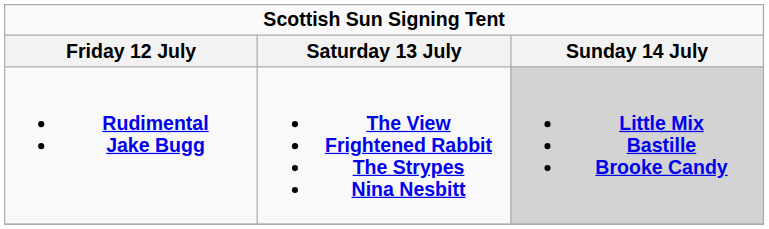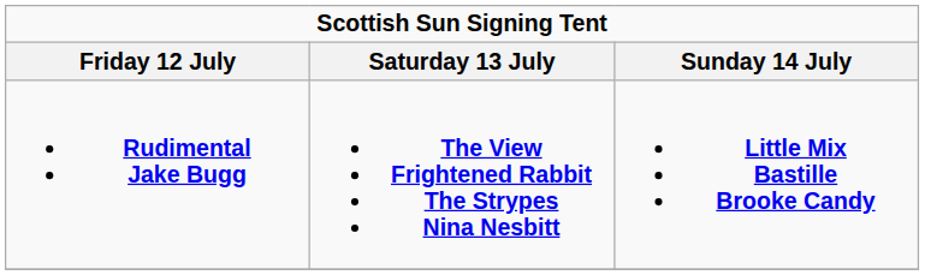Rudimental Jake Bugg | Sunday 14 July: lightgrey background -> no background
